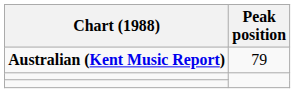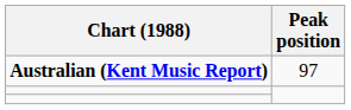row 2 | Peak position: 79 -> 97
